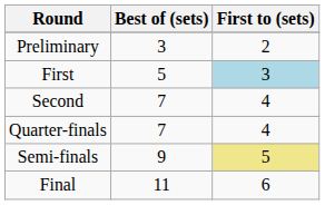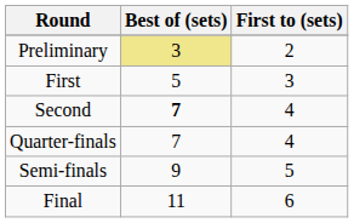Preliminary | Best of (sets): no background -> khaki background
First | First to (sets): lightblue background -> no background
Second | Best of (sets): normal -> bold
Semi-finals | First to (sets): khaki background -> no background
